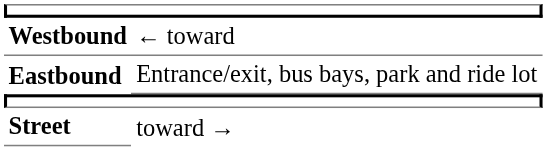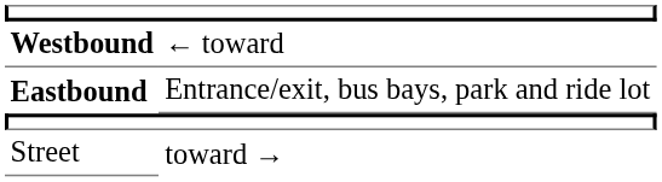row 3 | column 1: bold -> normal
